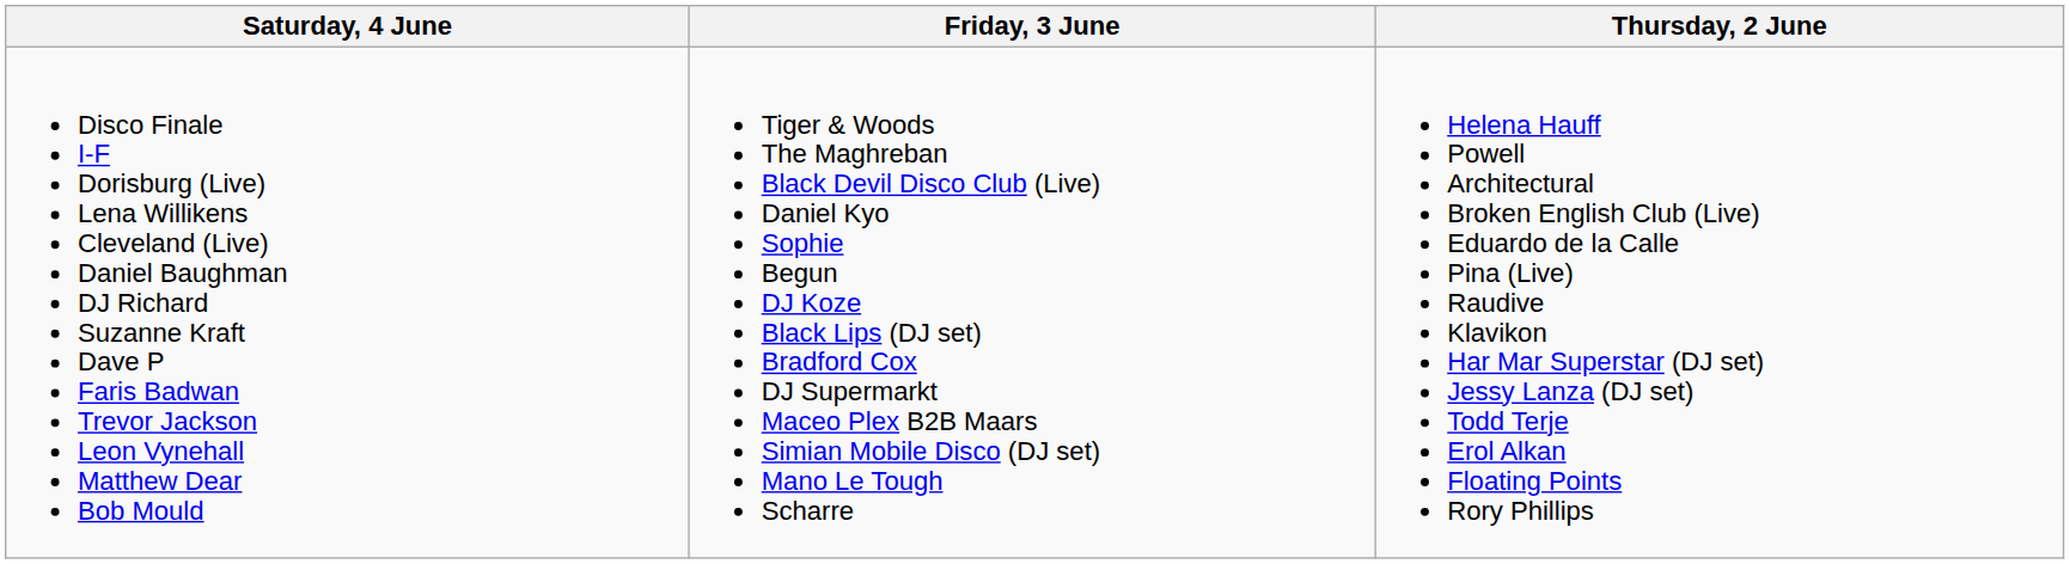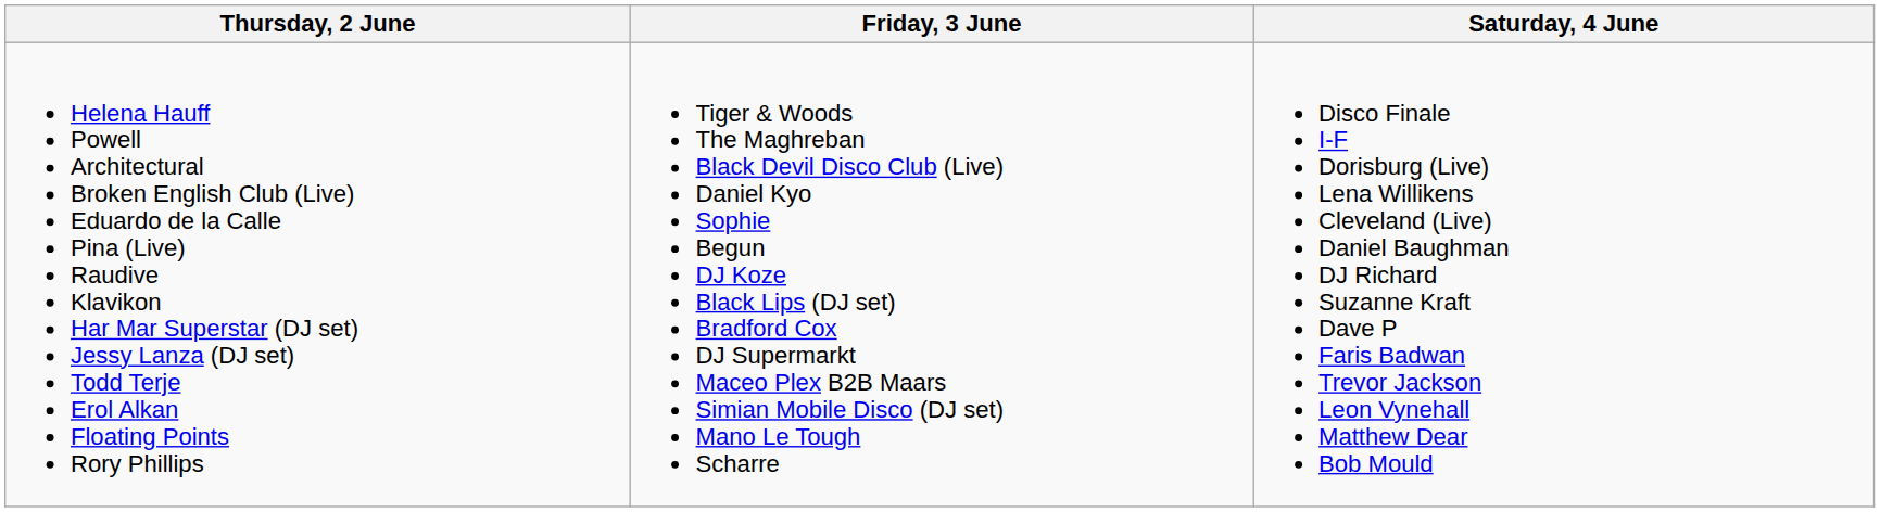columns swapped: Thursday, 2 June <-> Saturday, 4 June
